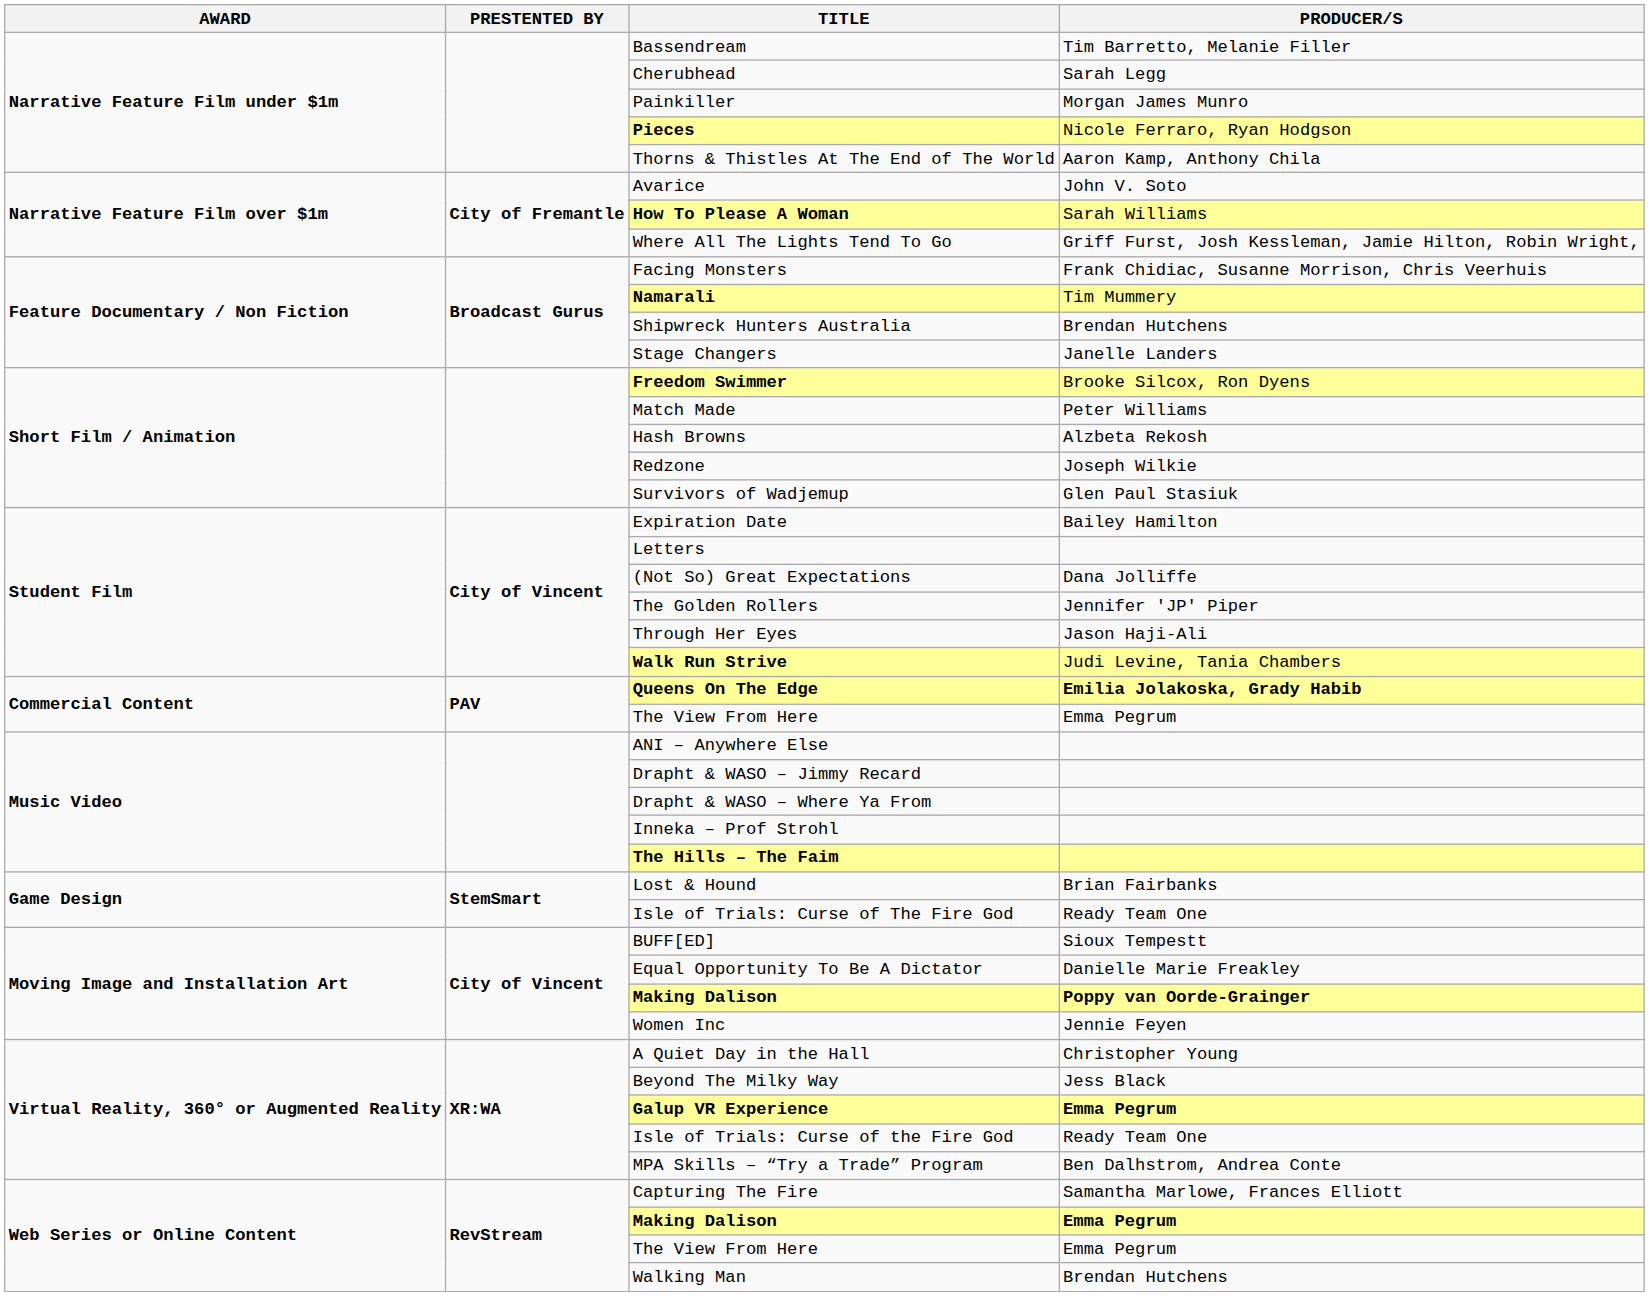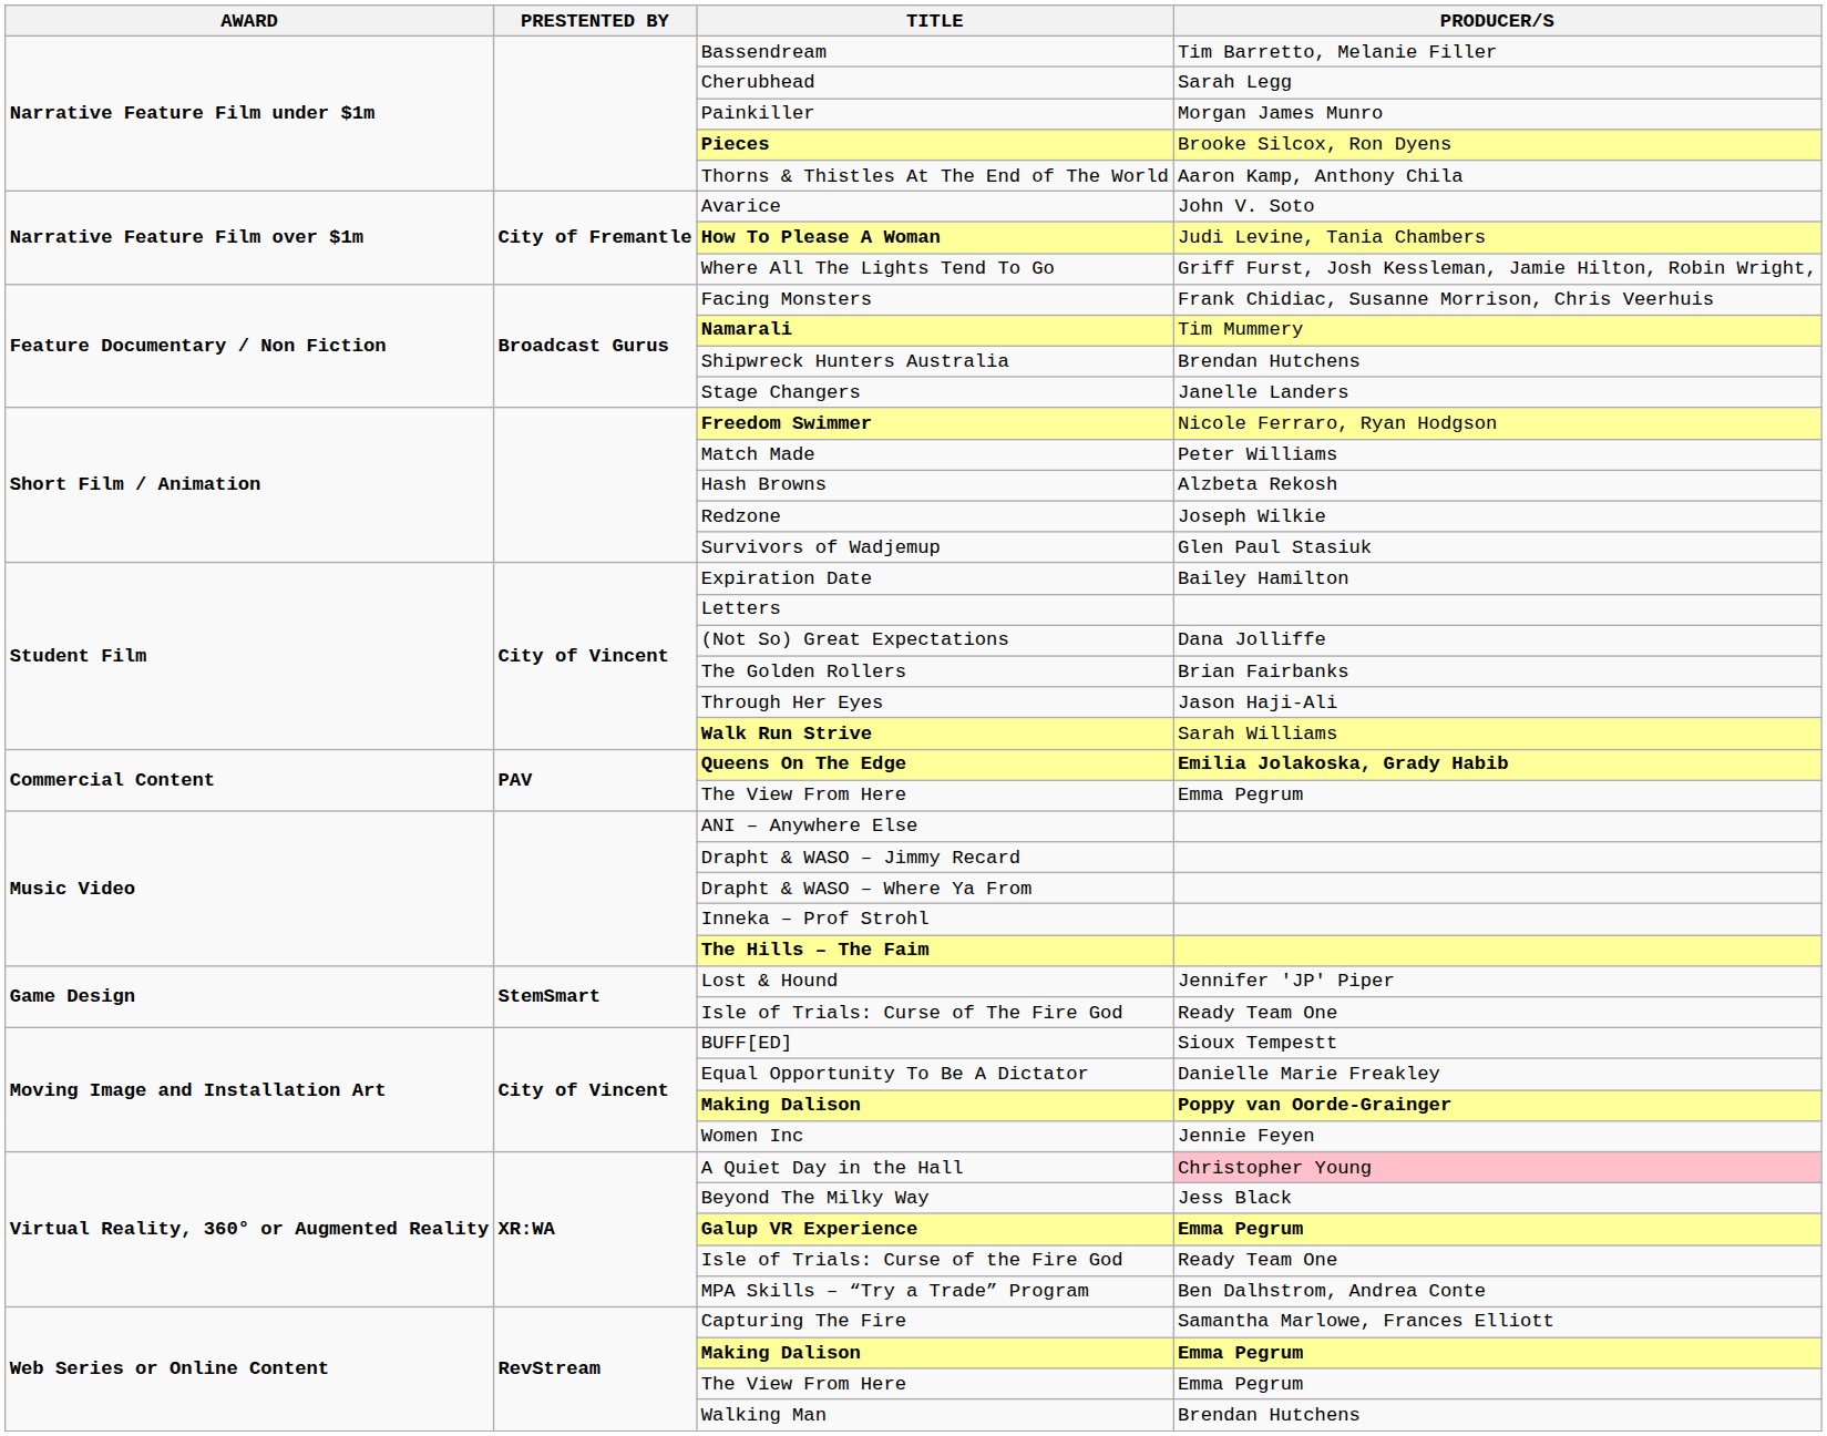Pieces | PRODUCER/S: Nicole Ferraro, Ryan Hodgson -> Brooke Silcox, Ron Dyens
How To Please A Woman | PRODUCER/S: Sarah Williams -> Judi Levine, Tania Chambers
Freedom Swimmer | PRODUCER/S: Brooke Silcox, Ron Dyens -> Nicole Ferraro, Ryan Hodgson
The Golden Rollers | PRODUCER/S: Jennifer 'JP' Piper -> Brian Fairbanks
Walk Run Strive | PRODUCER/S: Judi Levine, Tania Chambers -> Sarah Williams
Lost & Hound | PRODUCER/S: Brian Fairbanks -> Jennifer 'JP' Piper
A Quiet Day in the Hall | PRODUCER/S: no background -> pink background
